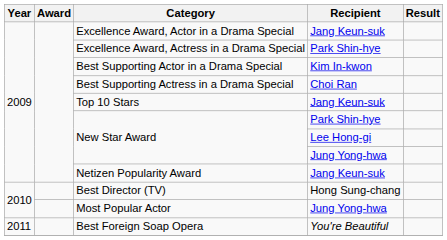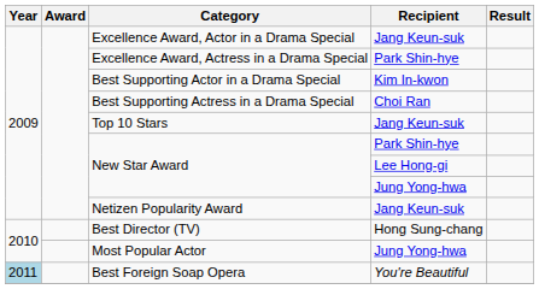Best Foreign Soap Opera | Year: no background -> lightblue background
